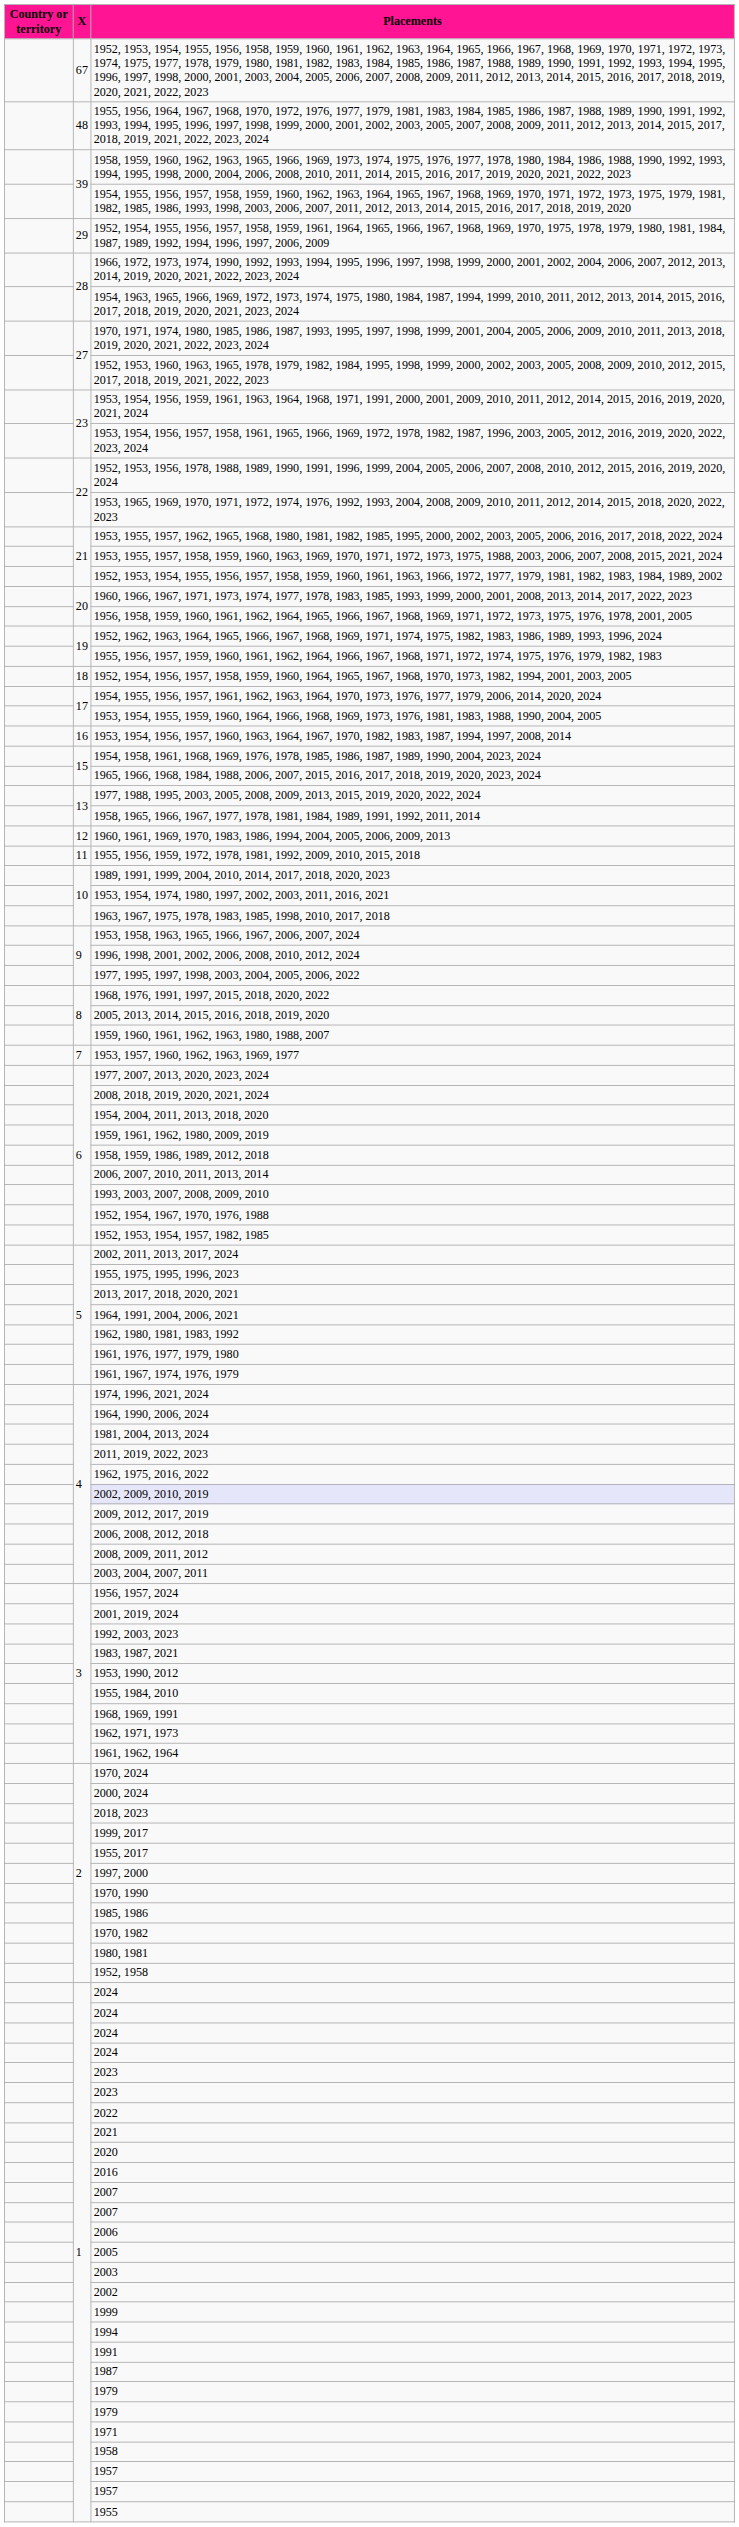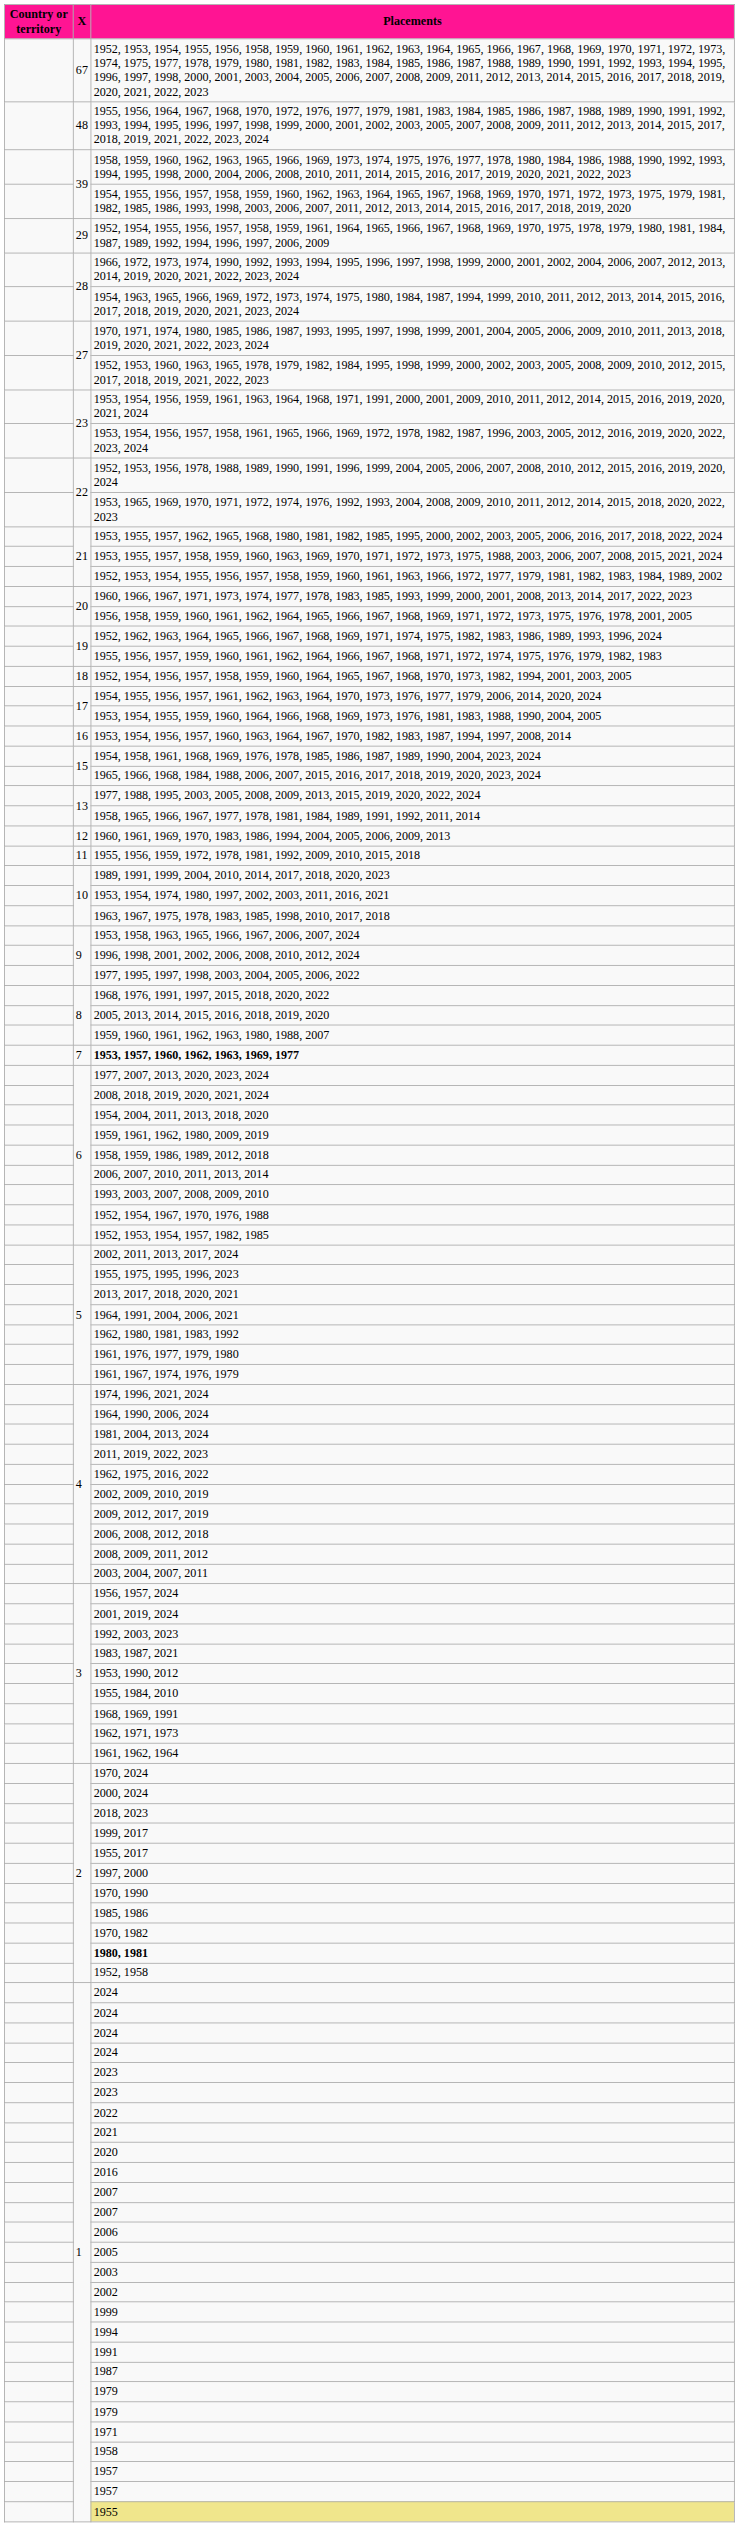1953, 1957, 1960, 1962, 1963, 1969, 1977 | Placements: normal -> bold
2002, 2009, 2010, 2019 | Placements: lavender background -> no background
1980, 1981 | Placements: normal -> bold
1955 | Placements: no background -> khaki background
